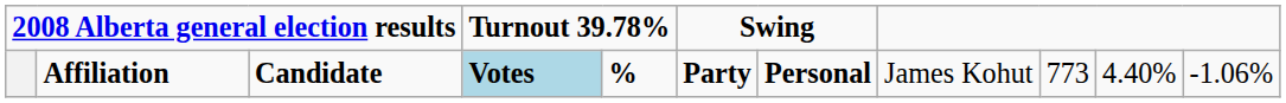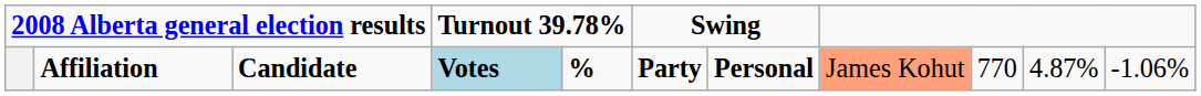Affiliation | column 8: no background -> lightsalmon background
Affiliation | column 9: 773 -> 770
Affiliation | column 10: 4.40% -> 4.87%
